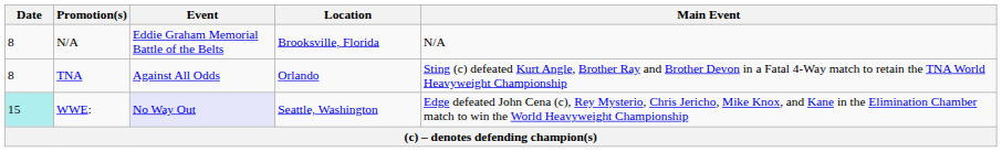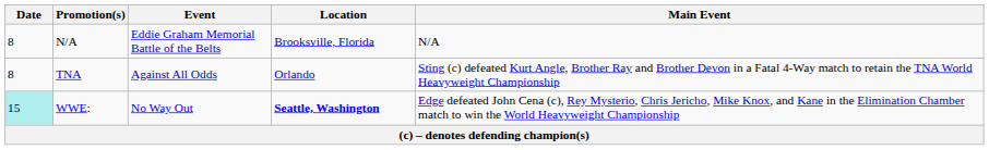WWE: | Event: lavender background -> no background
WWE: | Location: normal -> bold
